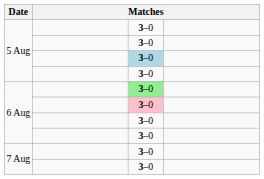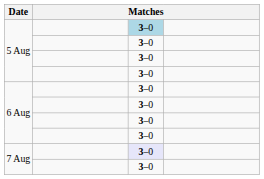row 2 | column 3: no background -> lightblue background
row 4 | column 3: lightblue background -> no background
row 6 | column 3: lightgreen background -> no background
row 7 | column 3: pink background -> no background
row 10 | column 3: no background -> lavender background
